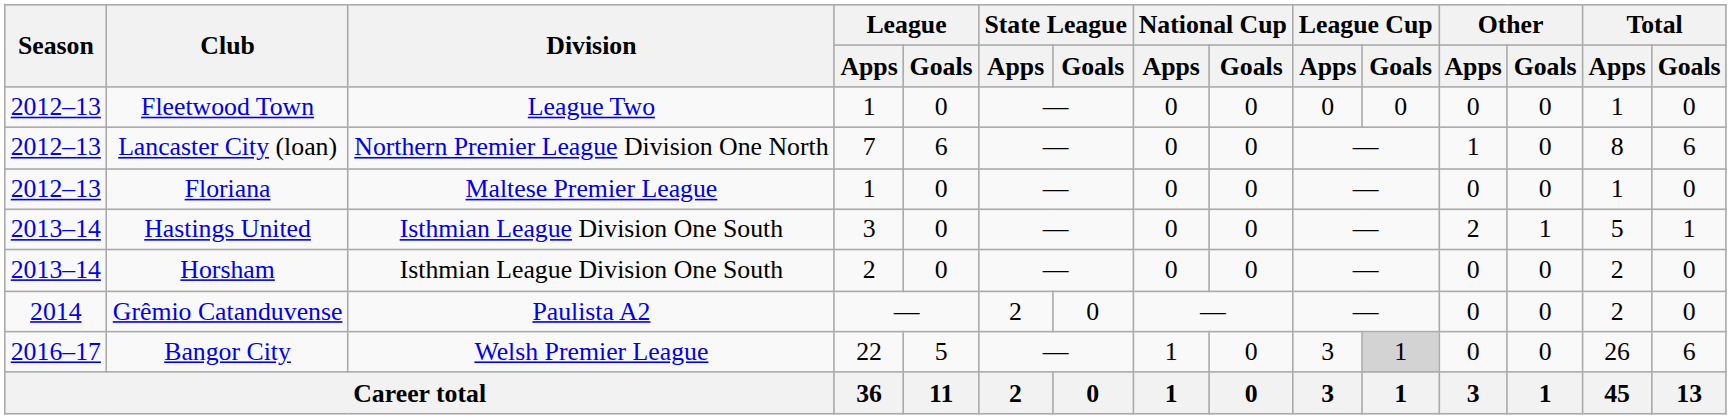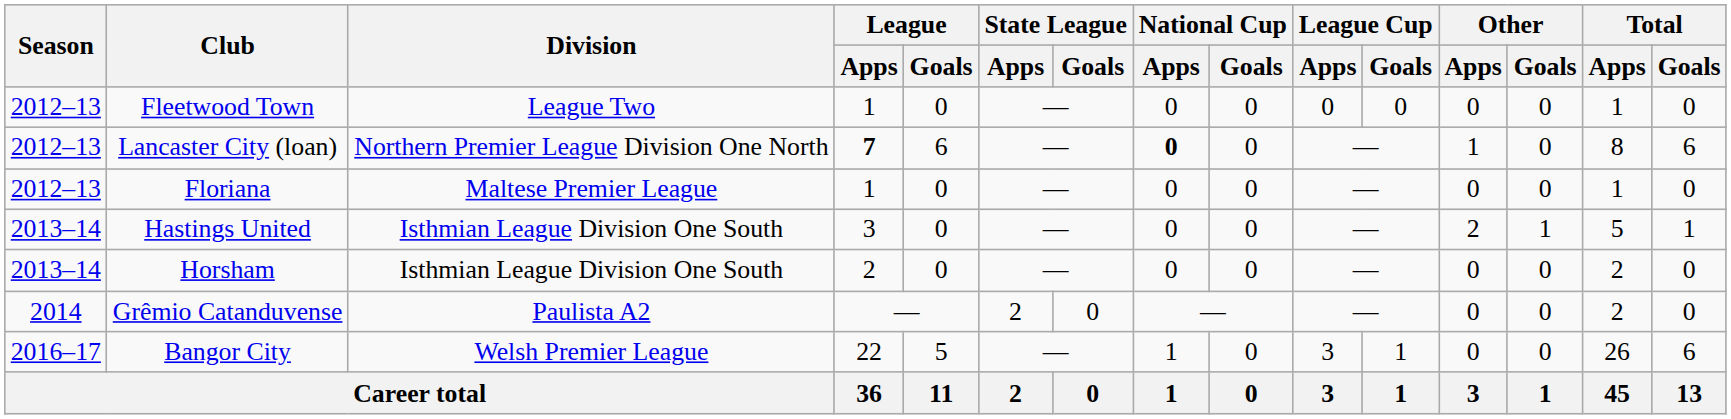Lancaster City (loan) | League / Apps: normal -> bold
Lancaster City (loan) | National Cup / Apps: normal -> bold
Bangor City | League Cup / Goals: lightgrey background -> no background
